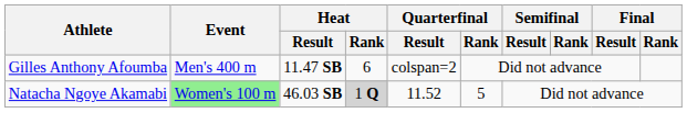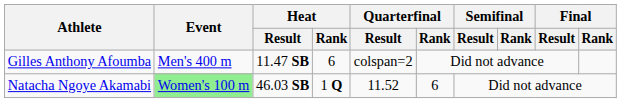Natacha Ngoye Akamabi | Heat / Rank: lightgrey background -> no background
Natacha Ngoye Akamabi | Quarterfinal / Rank: 5 -> 6
